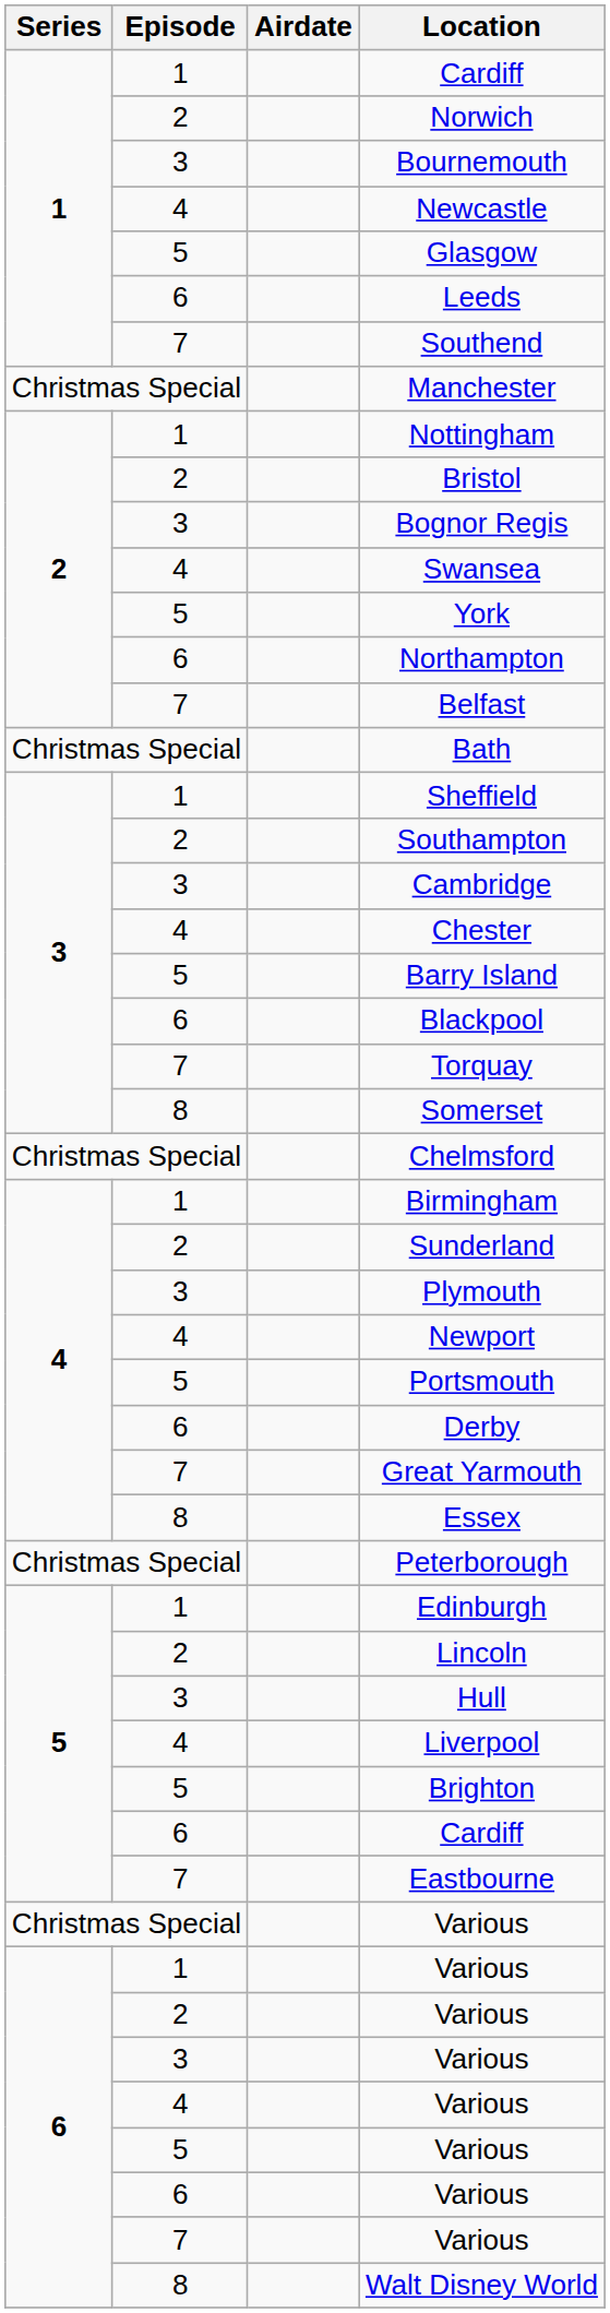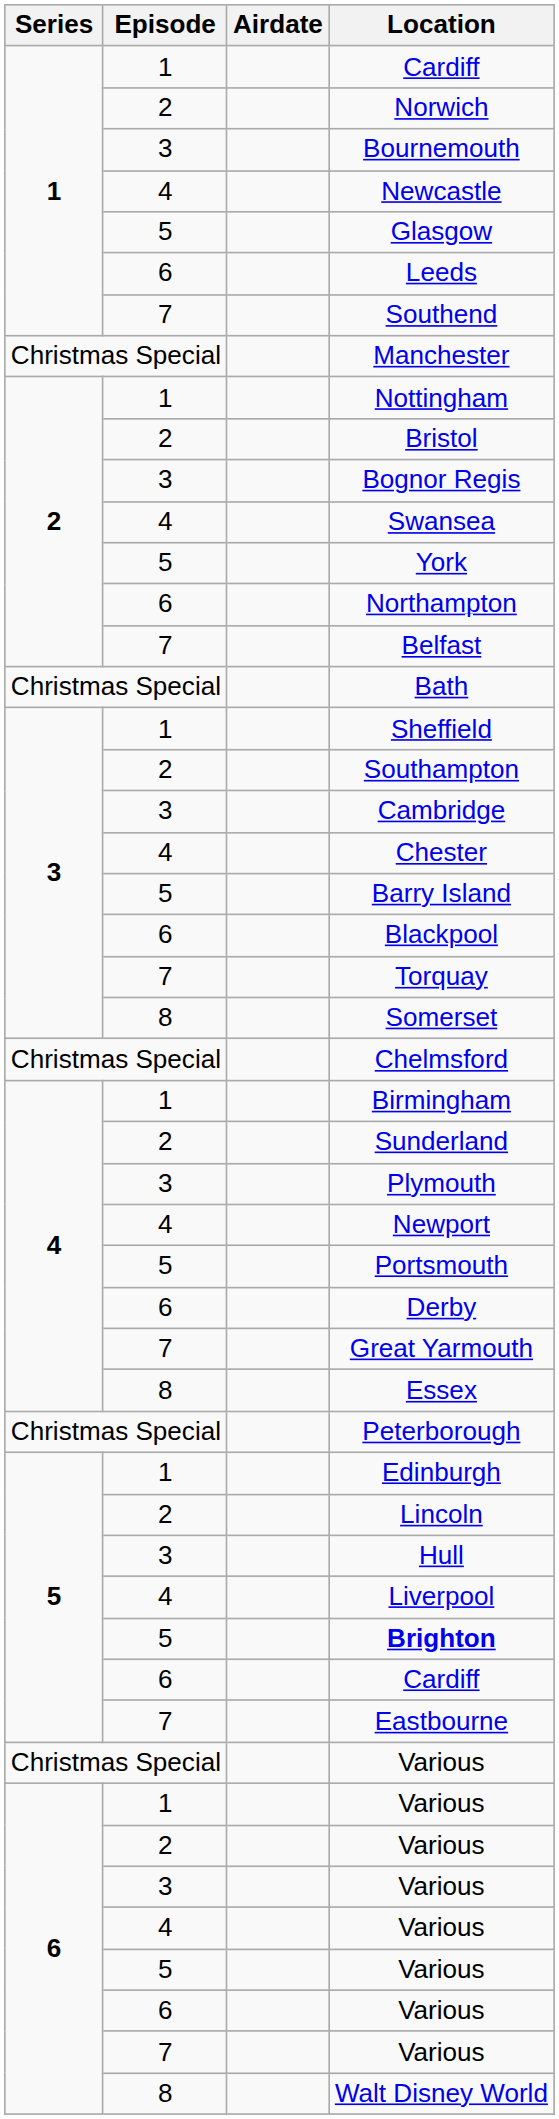Brighton | Location: normal -> bold
